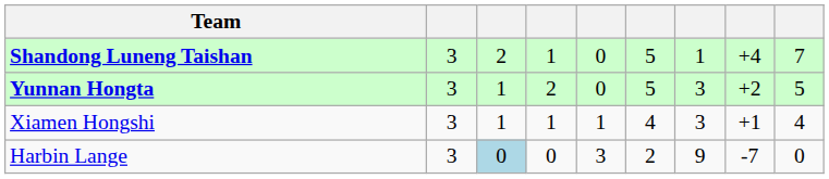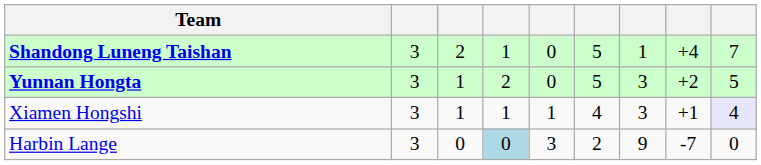Xiamen Hongshi | column 9: no background -> lavender background
Harbin Lange | column 3: lightblue background -> no background
Harbin Lange | column 4: no background -> lightblue background
